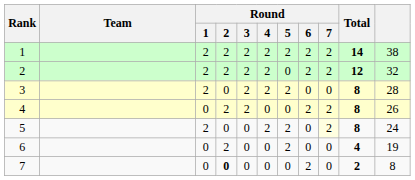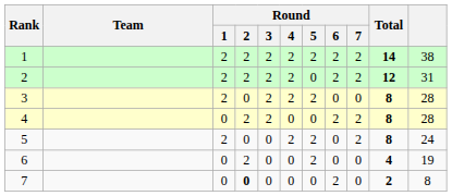row 4 | column 11: 32 -> 31
row 6 | column 11: 26 -> 28
row 7 | Round / 7: lightyellow background -> no background
